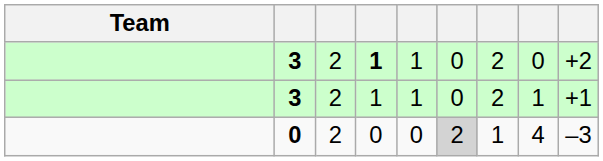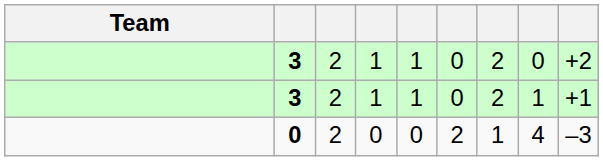row 2 | column 4: bold -> normal
row 4 | column 6: lightgrey background -> no background
